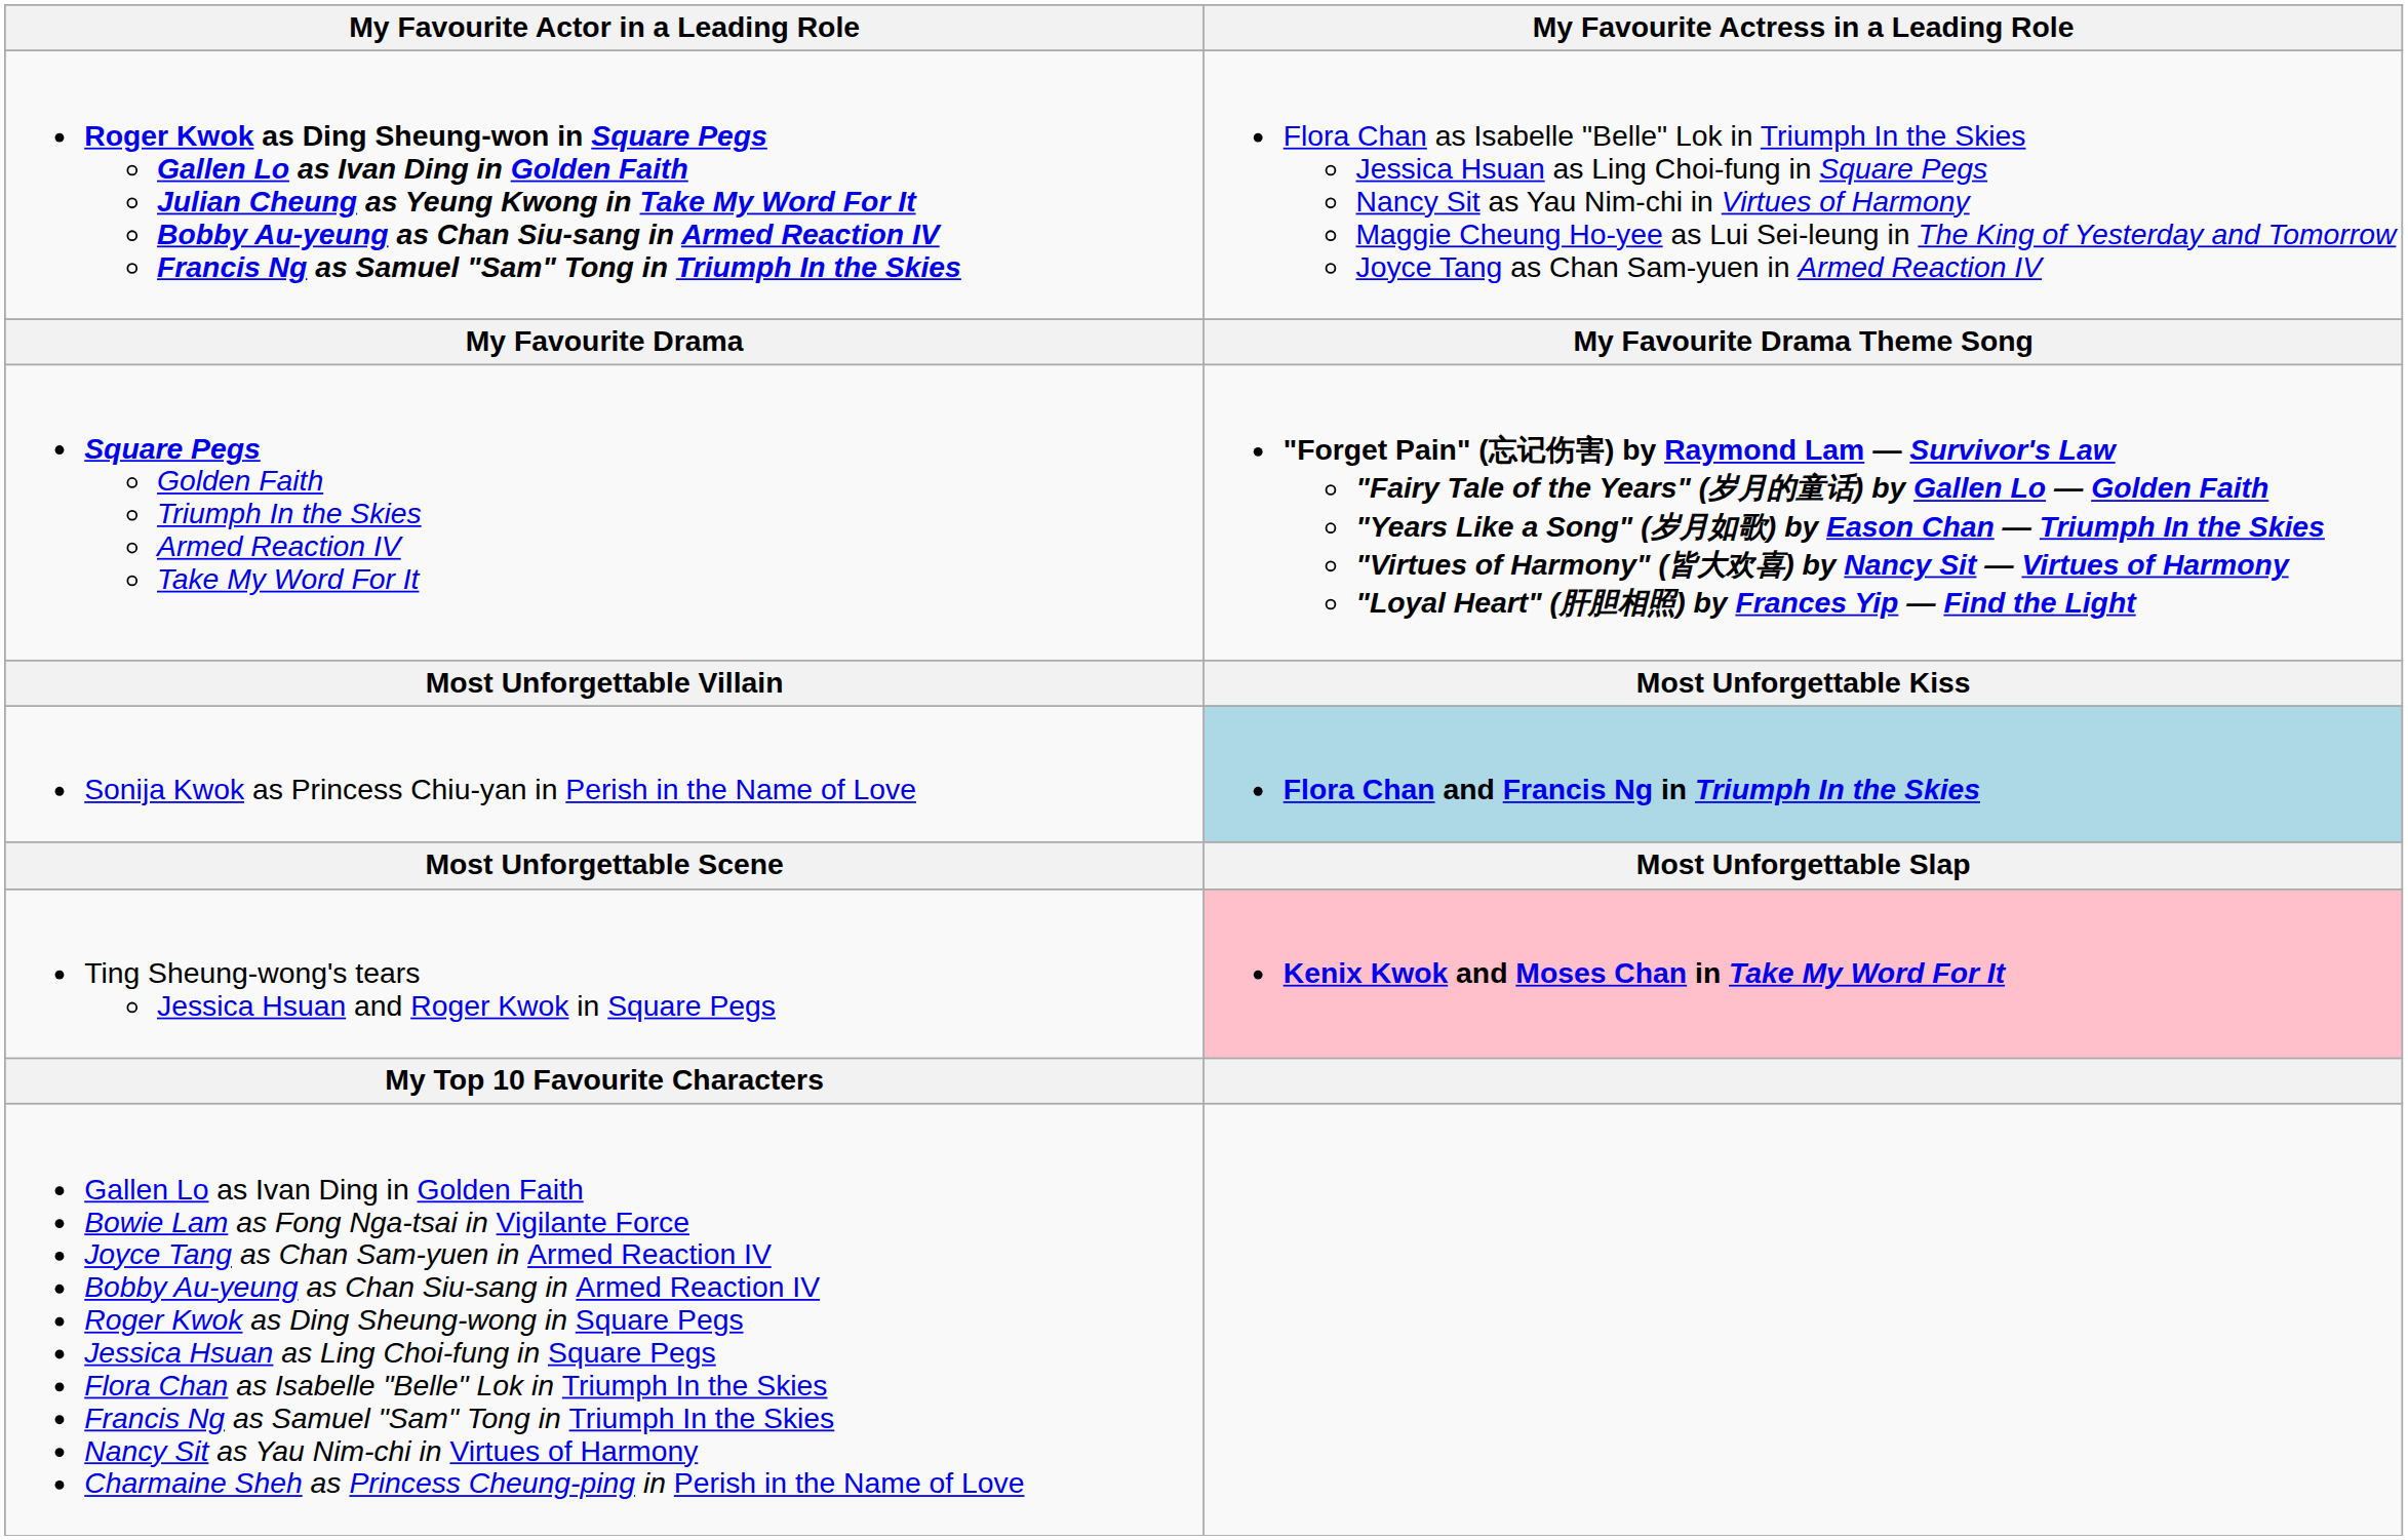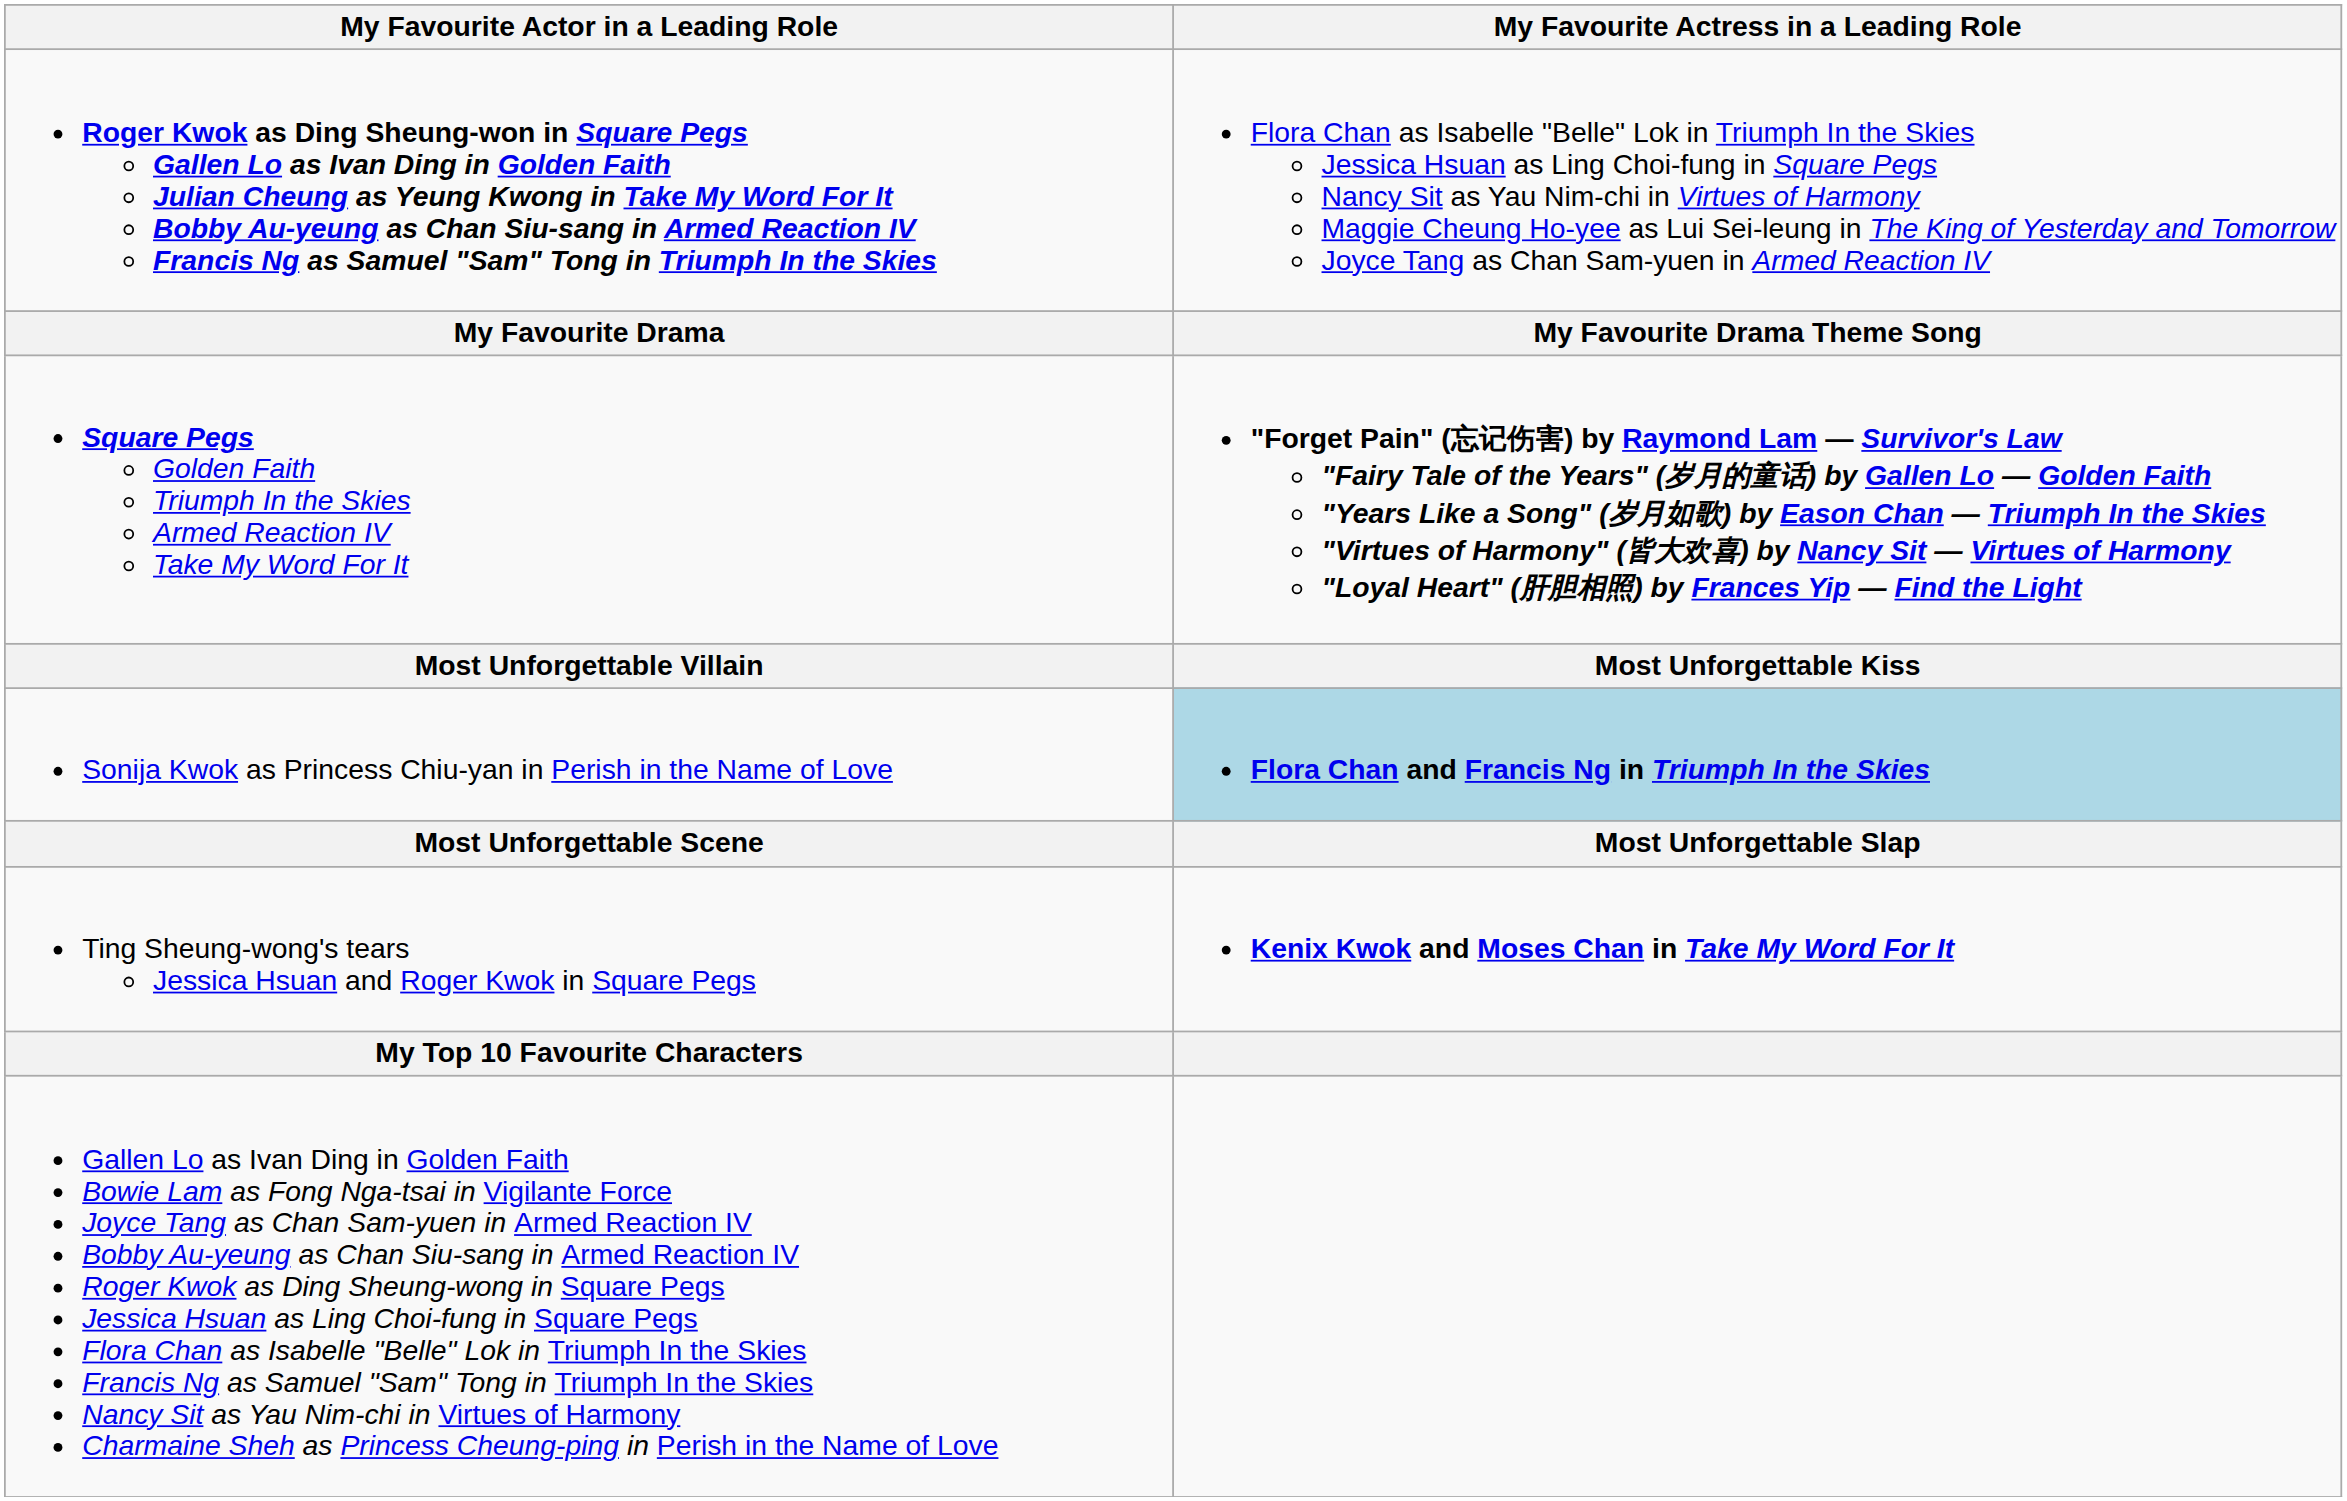row 8 | My Favourite Actress in a Leading Role: pink background -> no background
